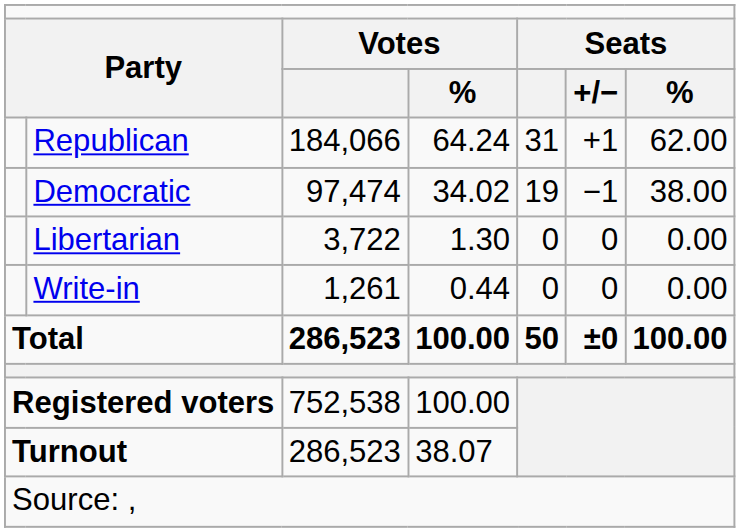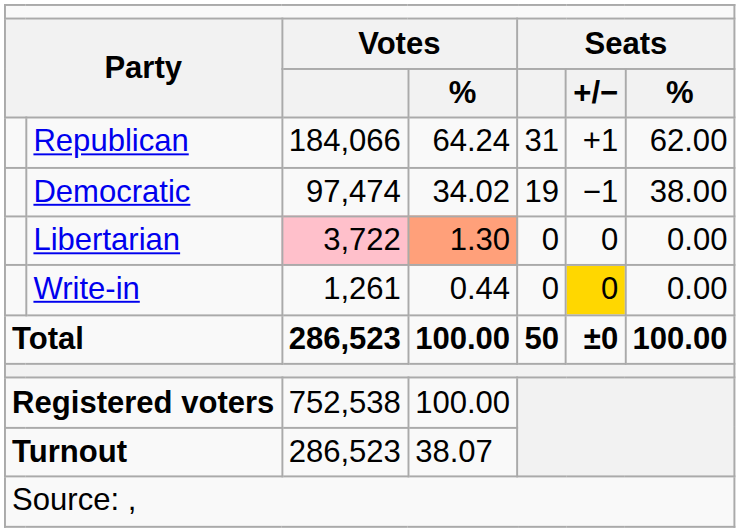Libertarian | column 3: no background -> pink background
Libertarian | column 4: no background -> lightsalmon background
Write-in | column 6: no background -> gold background
